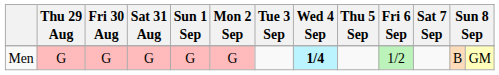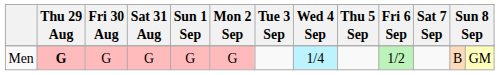Men | Thu 29 Aug: normal -> bold
Men | Wed 4 Sep: bold -> normal
